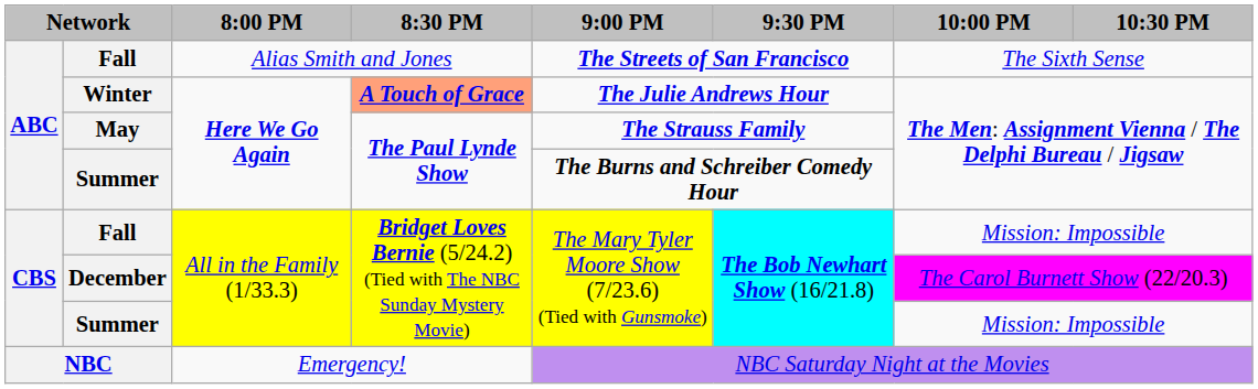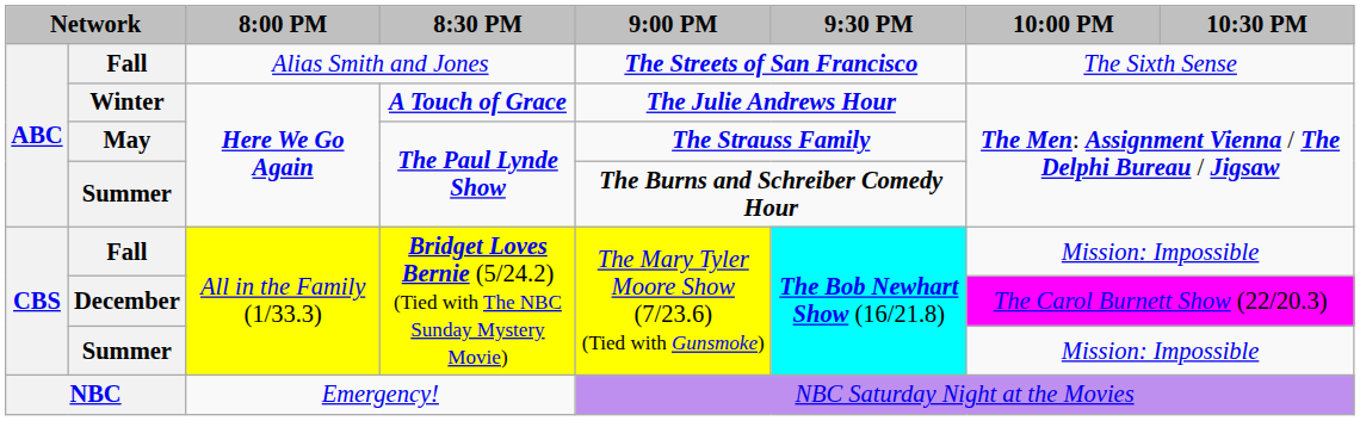Winter | 8:30 PM: lightsalmon background -> no background
